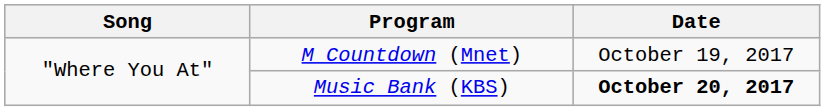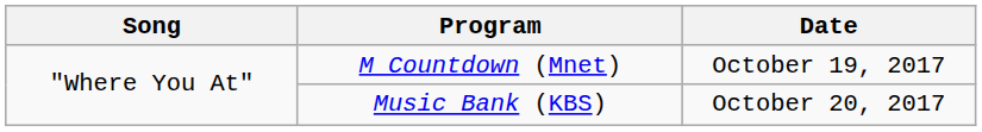Music Bank (KBS) | Date: bold -> normal
